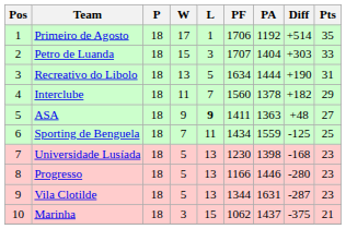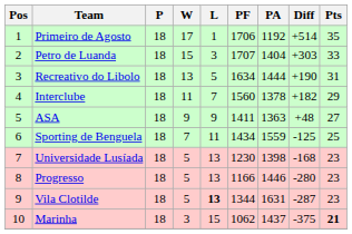ASA | L: bold -> normal
Vila Clotilde | L: normal -> bold
Marinha | Pts: normal -> bold
